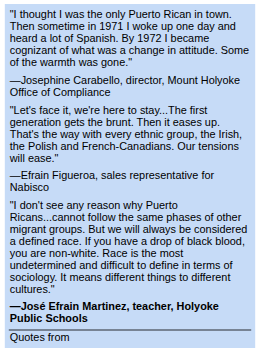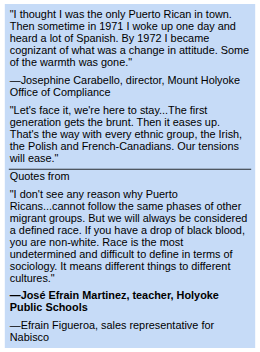row 4 | column 1: —Efrain Figueroa, sales representative for Nabisco -> Quotes from
row 7 | column 1: Quotes from -> —Efrain Figueroa, sales representative for Nabisco
